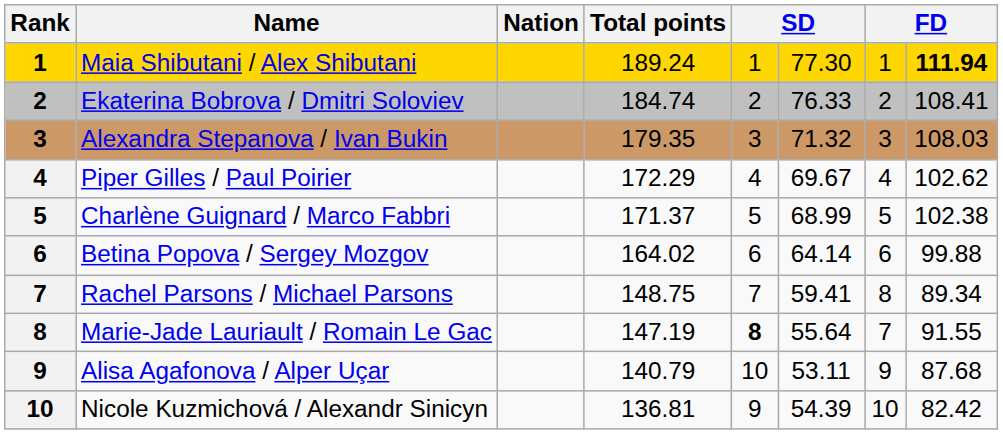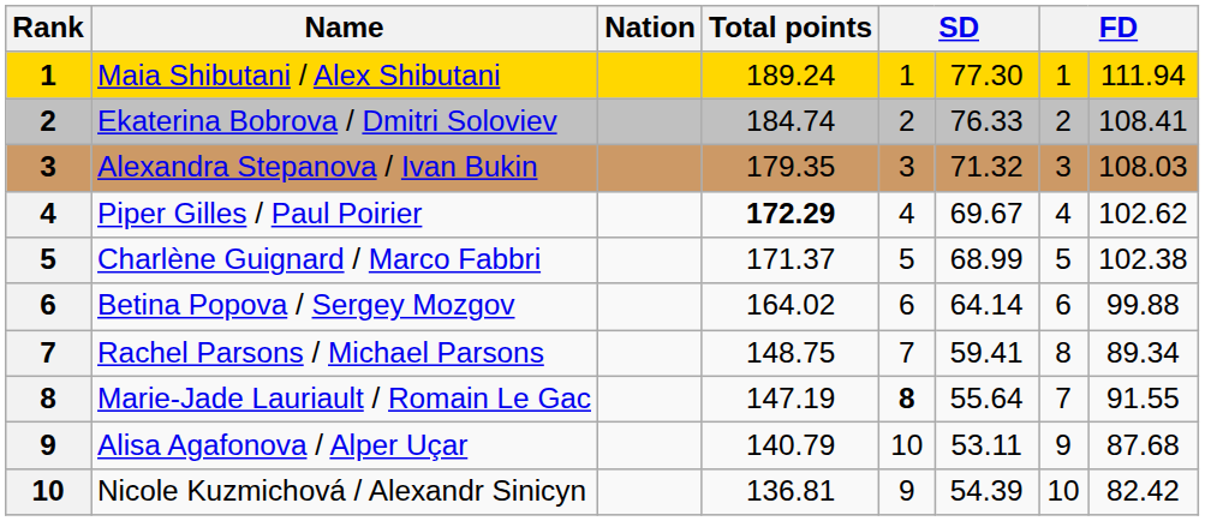Maia Shibutani / Alex Shibutani | column 8: bold -> normal
Piper Gilles / Paul Poirier | Total points: normal -> bold
